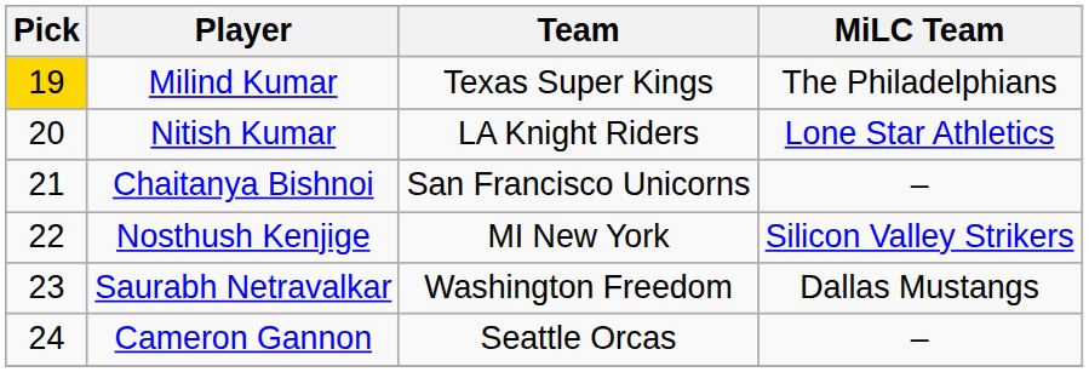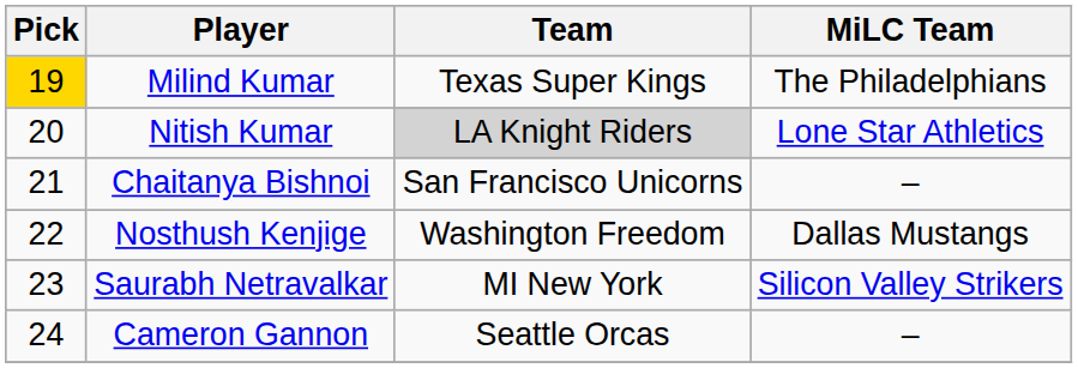Nitish Kumar | Team: no background -> lightgrey background
Nosthush Kenjige | Team: MI New York -> Washington Freedom
Nosthush Kenjige | MiLC Team: Silicon Valley Strikers -> Dallas Mustangs
Saurabh Netravalkar | Team: Washington Freedom -> MI New York
Saurabh Netravalkar | MiLC Team: Dallas Mustangs -> Silicon Valley Strikers
